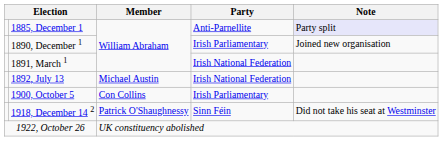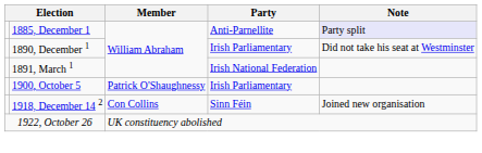1890, December 1 | Note: Joined new organisation -> Did not take his seat at Westminster
- row: 1892, July 13 | Michael Austin | Irish National Federation
1900, October 5 | Member: Con Collins -> Patrick O'Shaughnessy
1918, December 14 2 | Member: Patrick O'Shaughnessy -> Con Collins
1918, December 14 2 | Note: Did not take his seat at Westminster -> Joined new organisation
